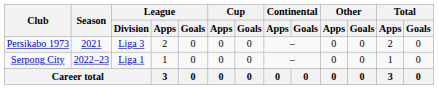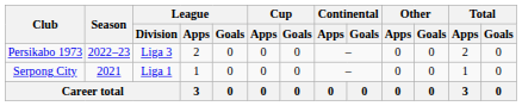Persikabo 1973 | Season: 2021 -> 2022–23
Serpong City | Season: 2022–23 -> 2021
